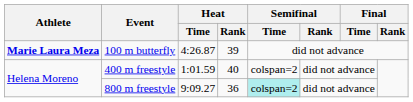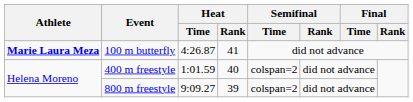100 m butterfly | Heat / Rank: 39 -> 41
800 m freestyle | Heat / Rank: 36 -> 39
800 m freestyle | Semifinal / Time: paleturquoise background -> no background
